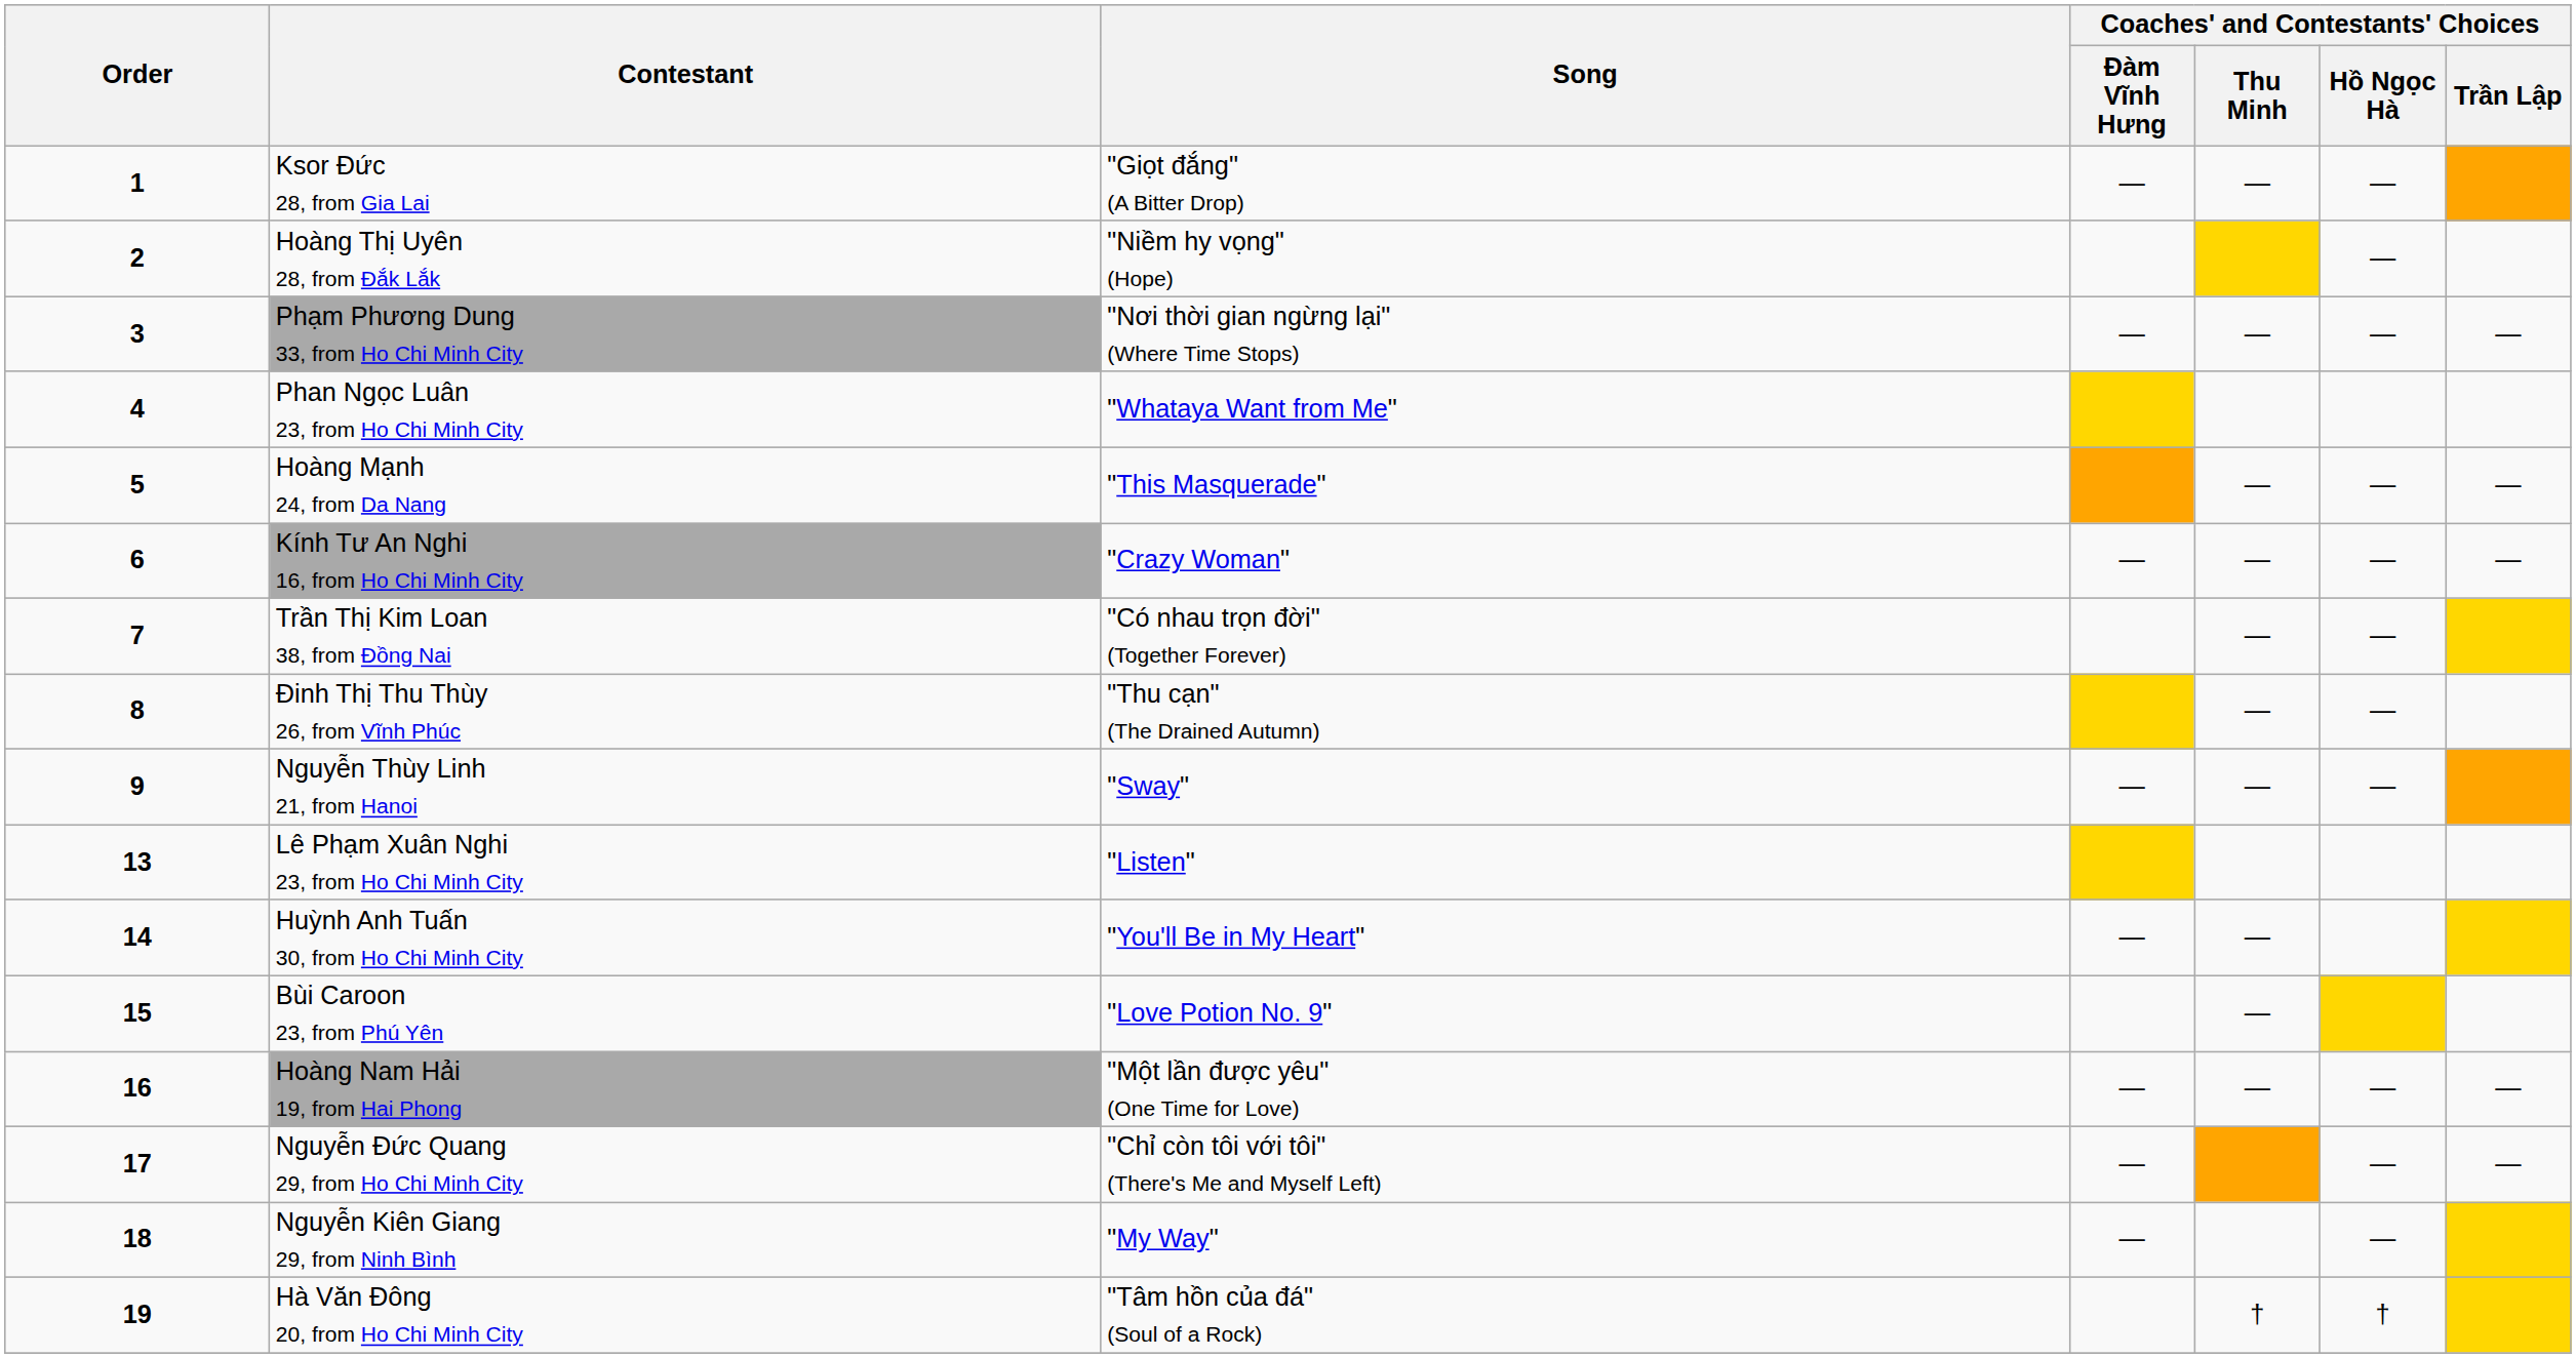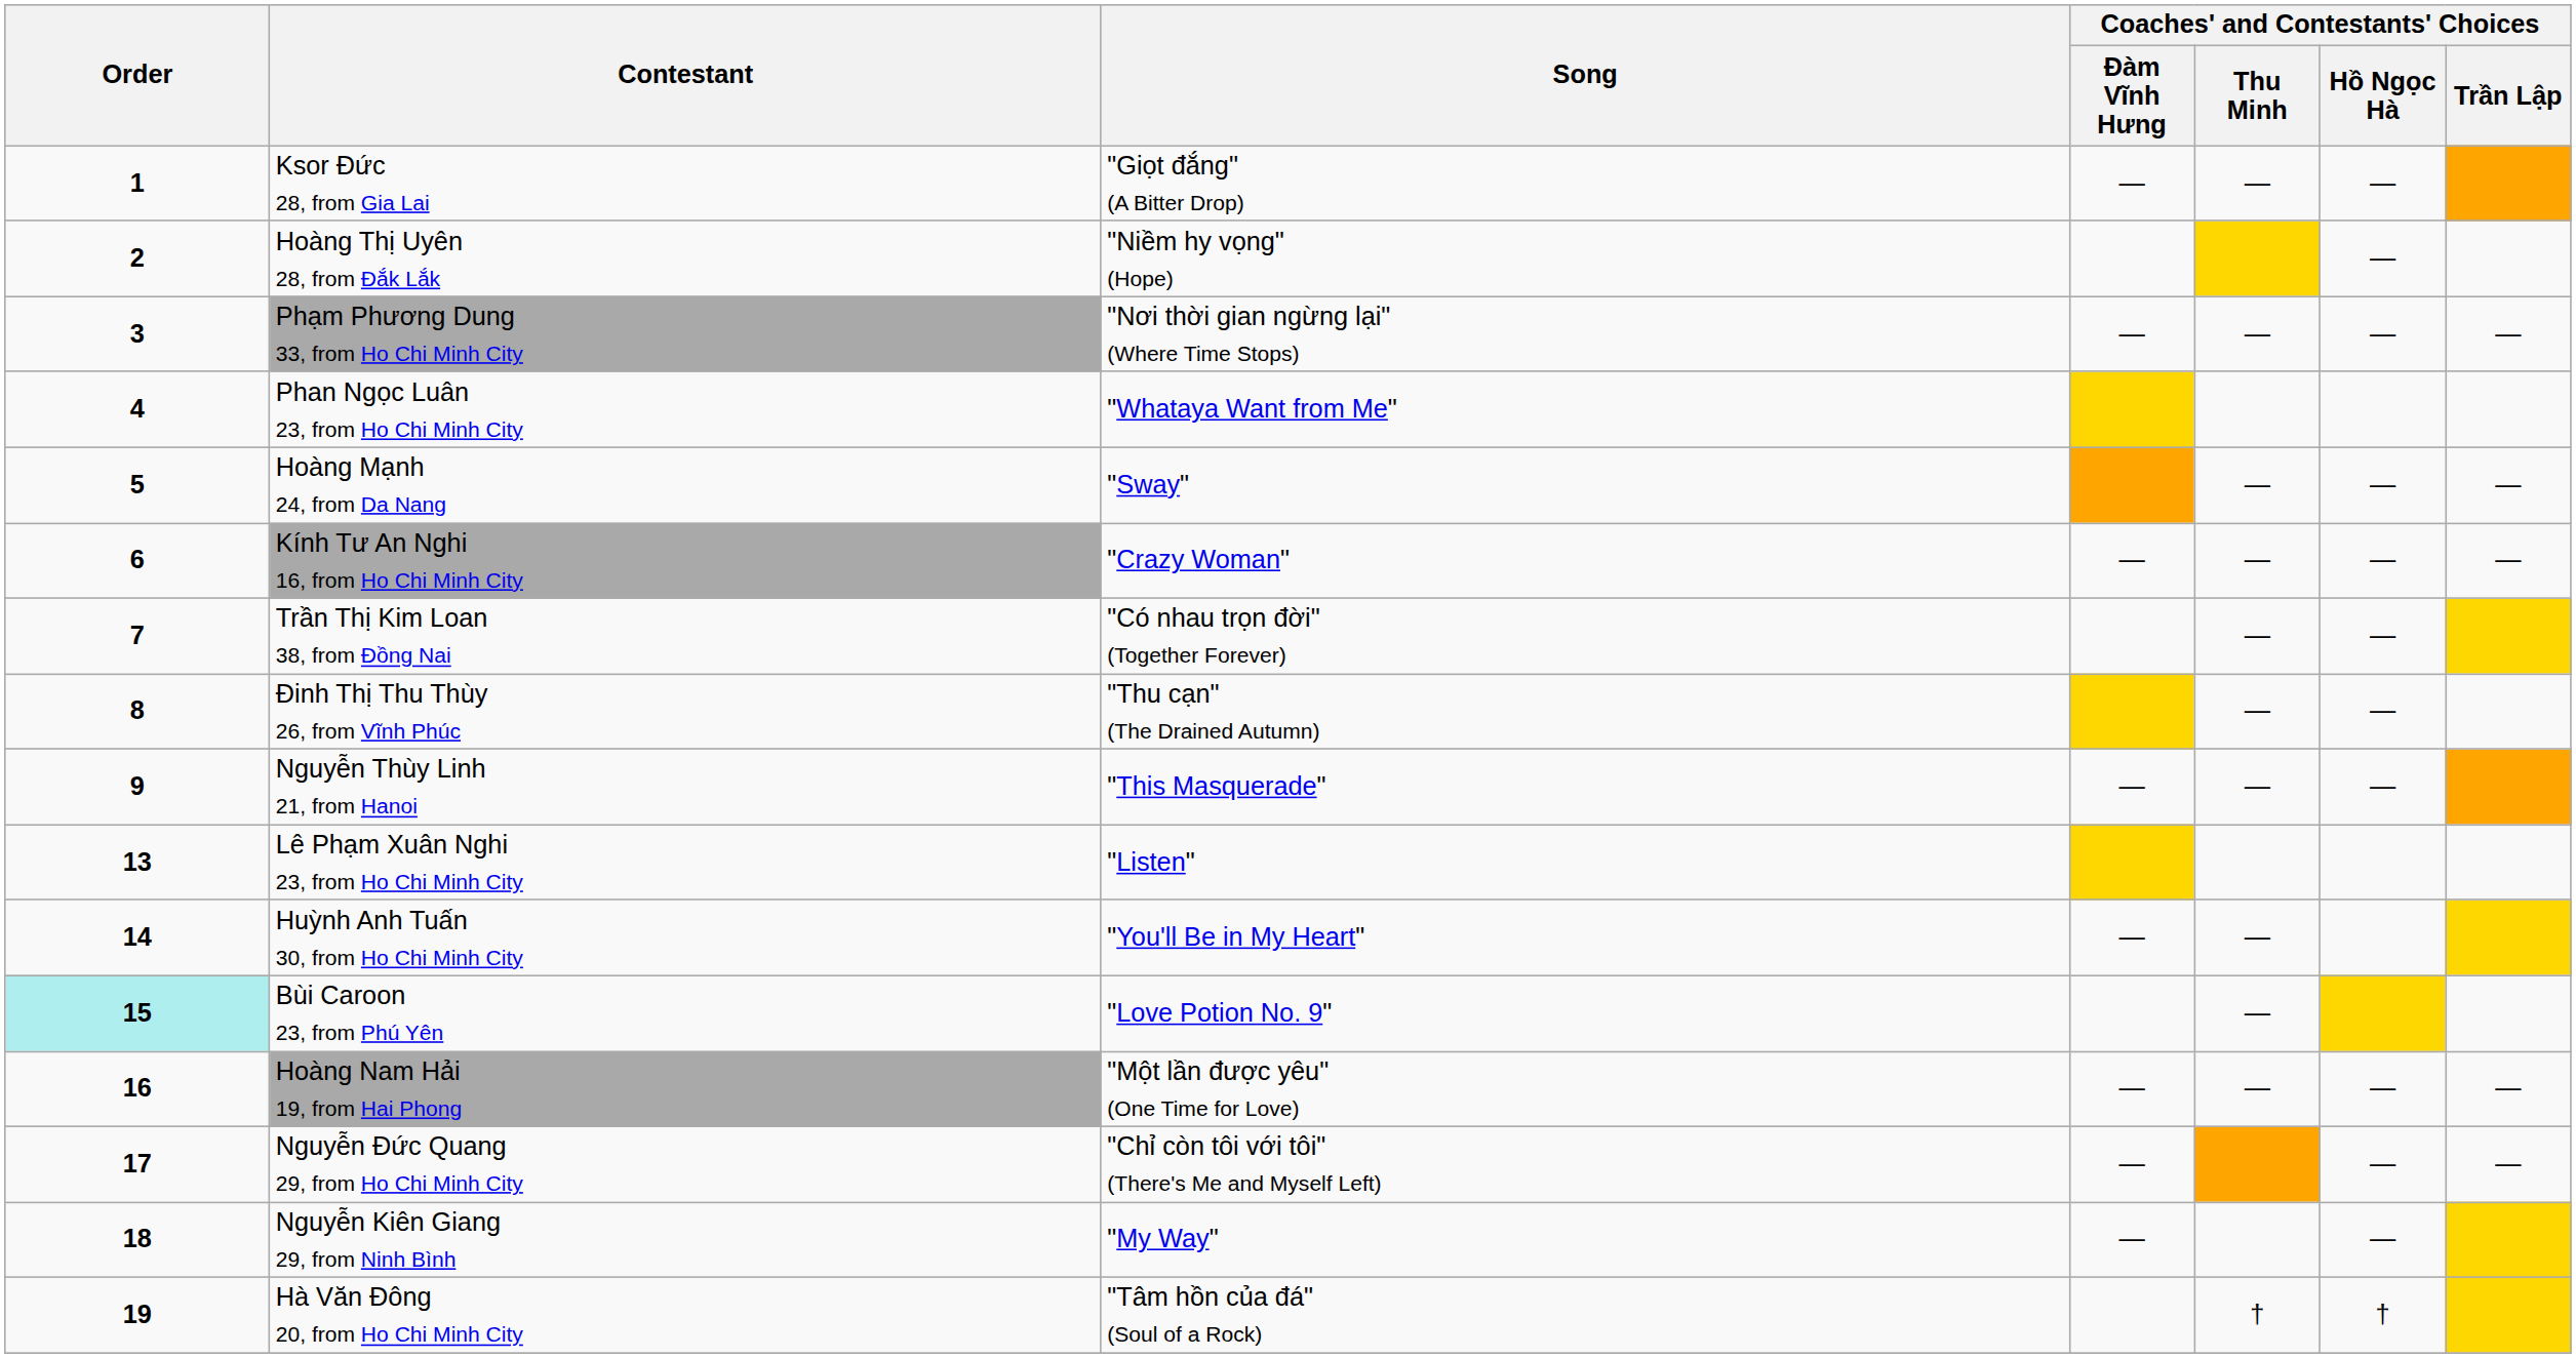Hoàng Mạnh 24, from Da Nang | Song: "This Masquerade" -> "Sway"
Nguyễn Thùy Linh 21, from Hanoi | Song: "Sway" -> "This Masquerade"
Bùi Caroon 23, from Phú Yên | Order: no background -> paleturquoise background
